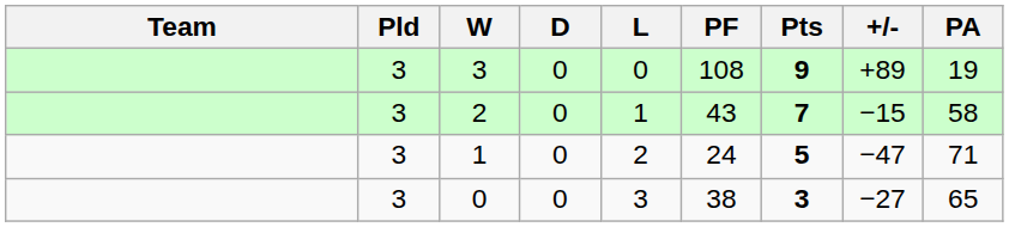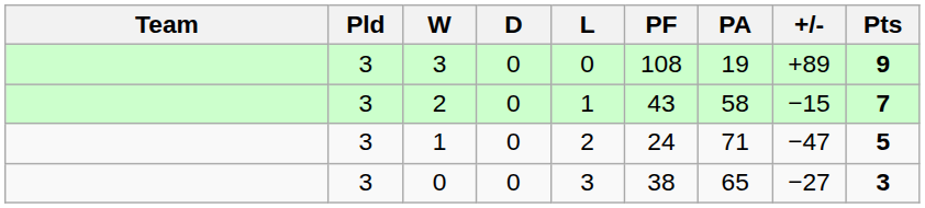columns swapped: PA <-> Pts
